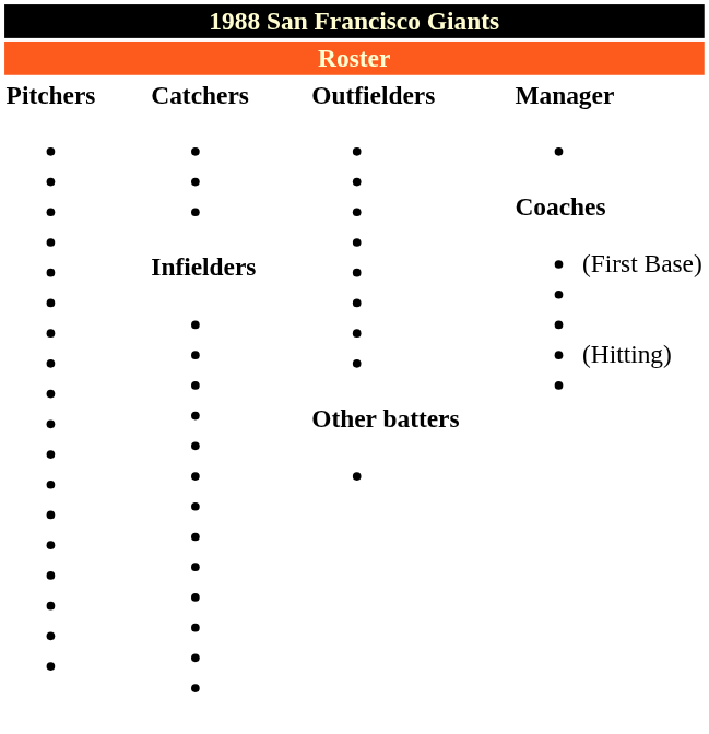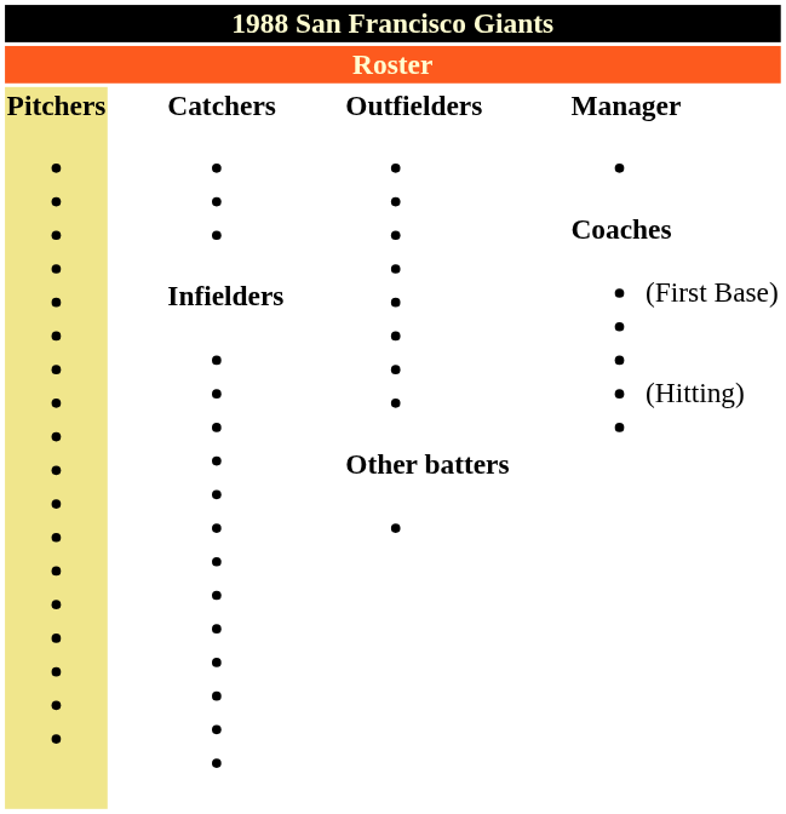Pitchers | column 1: no background -> khaki background
